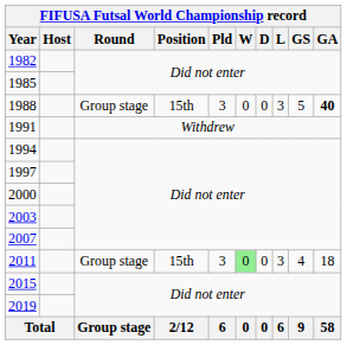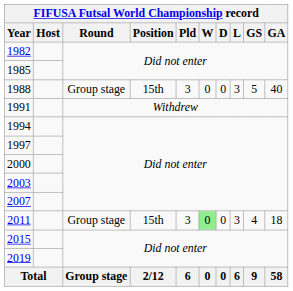1988 | GA: bold -> normal
